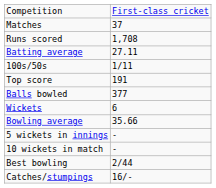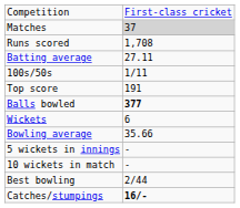Matches | column 2: no background -> lightgrey background
Balls bowled | column 2: normal -> bold
Catches/stumpings | column 2: normal -> bold
